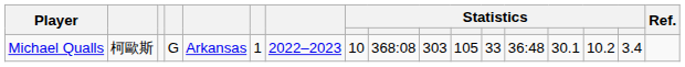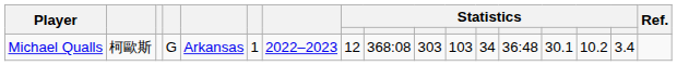Michael Qualls | column 8: 10 -> 12
Michael Qualls | column 11: 105 -> 103
Michael Qualls | column 12: 33 -> 34
